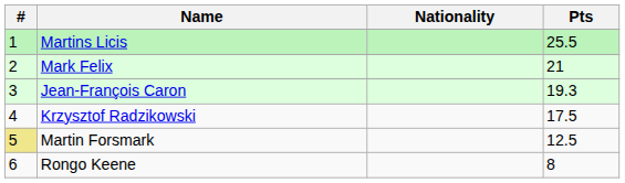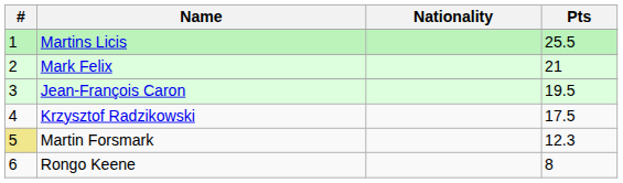Jean-François Caron | Pts: 19.3 -> 19.5
Martin Forsmark | Pts: 12.5 -> 12.3
